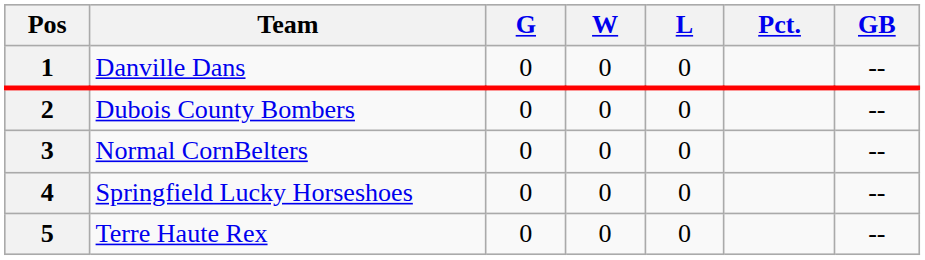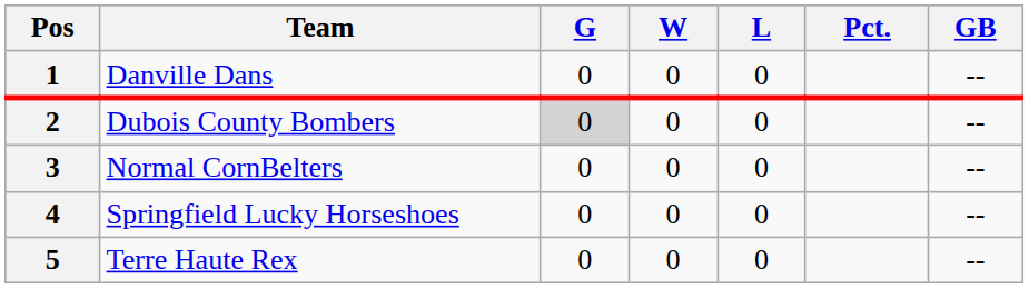2 | G: no background -> lightgrey background
